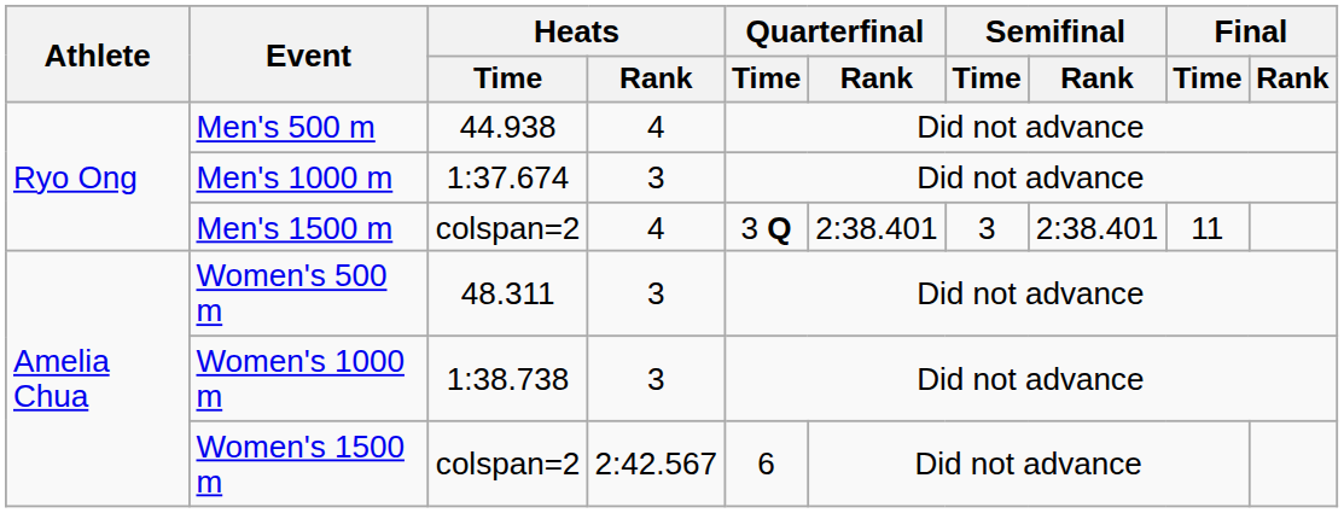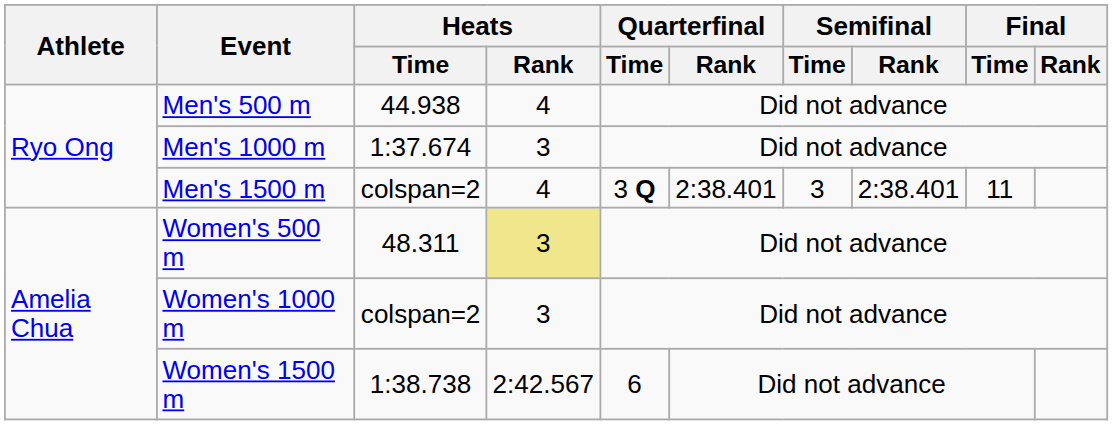Women's 500 m | Heats / Rank: no background -> khaki background
Women's 1000 m | Heats / Time: 1:38.738 -> colspan=2
Women's 1500 m | Heats / Time: colspan=2 -> 1:38.738
